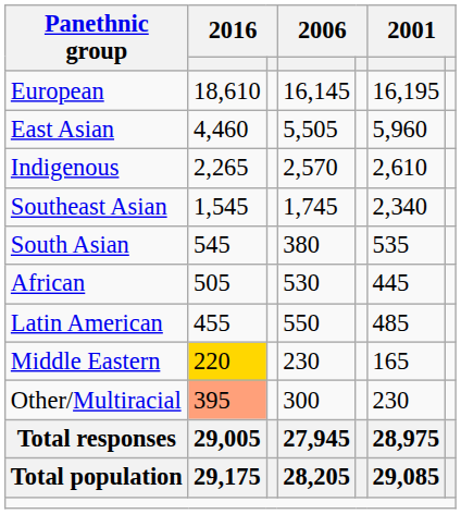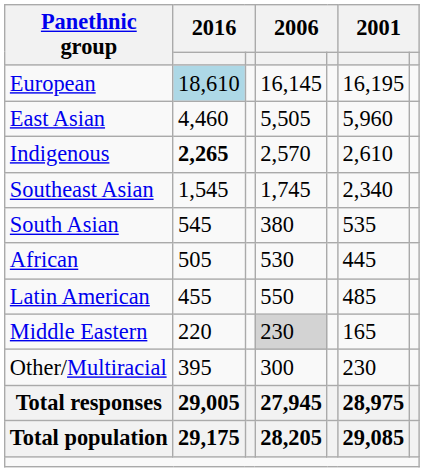European | column 2: no background -> lightblue background
Indigenous | column 2: normal -> bold
Middle Eastern | column 2: gold background -> no background
Middle Eastern | column 4: no background -> lightgrey background
Other/Multiracial | column 2: lightsalmon background -> no background
